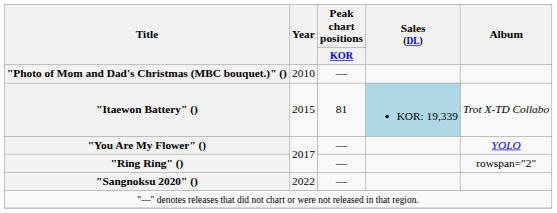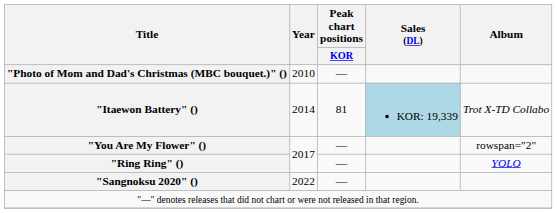"Itaewon Battery" () | Year: 2015 -> 2014
"You Are My Flower" () | Album: YOLO -> rowspan="2"
"Ring Ring" () | Album: rowspan="2" -> YOLO
